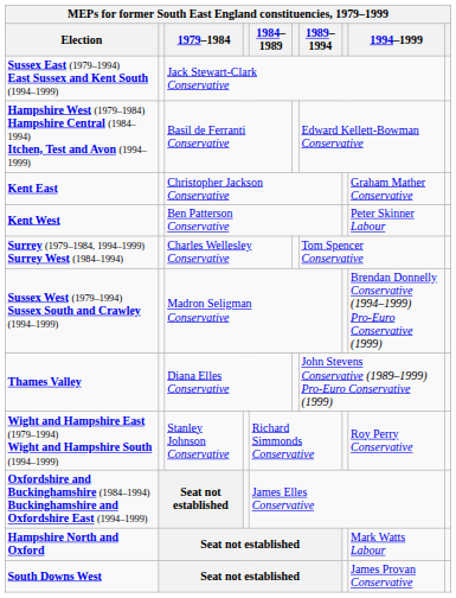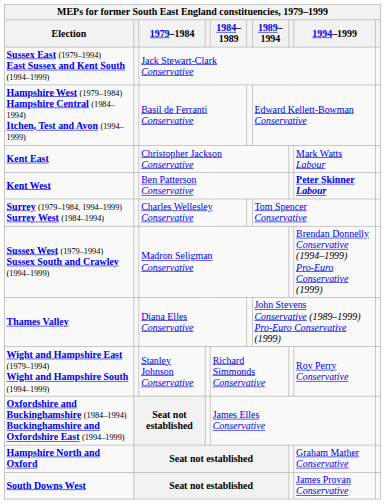Kent East | 1994–1999: Graham Mather Conservative -> Mark Watts Labour
Kent West | 1994–1999: normal -> bold
Hampshire North and Oxford | 1994–1999: Mark Watts Labour -> Graham Mather Conservative
